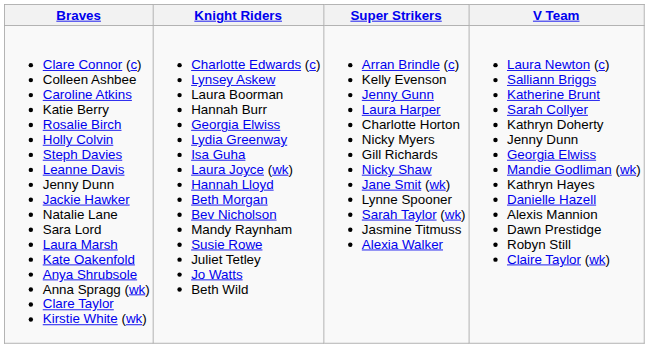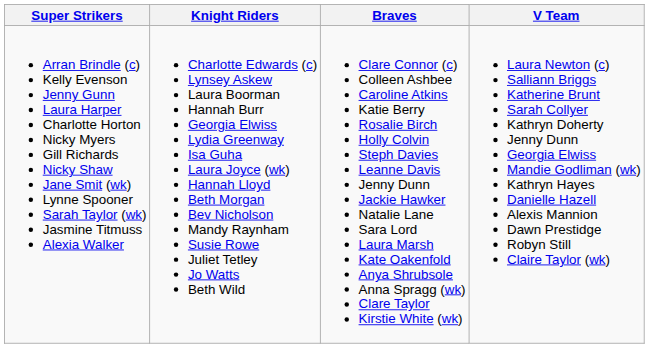columns swapped: Braves <-> Super Strikers
